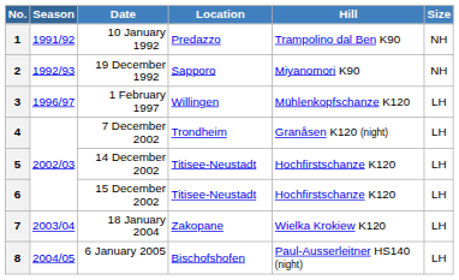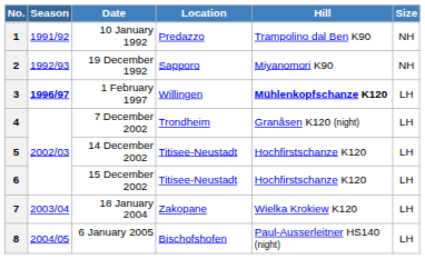3 | Season: normal -> bold
3 | Hill: normal -> bold
